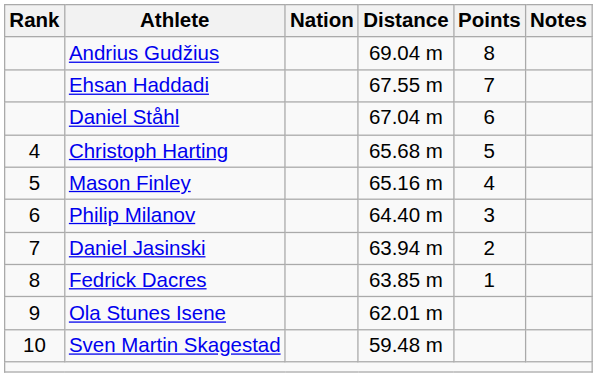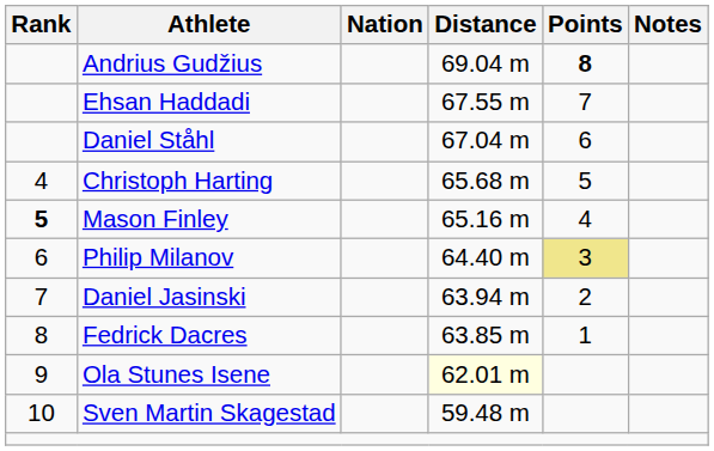Andrius Gudžius | Points: normal -> bold
Mason Finley | Rank: normal -> bold
Philip Milanov | Points: no background -> khaki background
Ola Stunes Isene | Distance: no background -> lightyellow background
